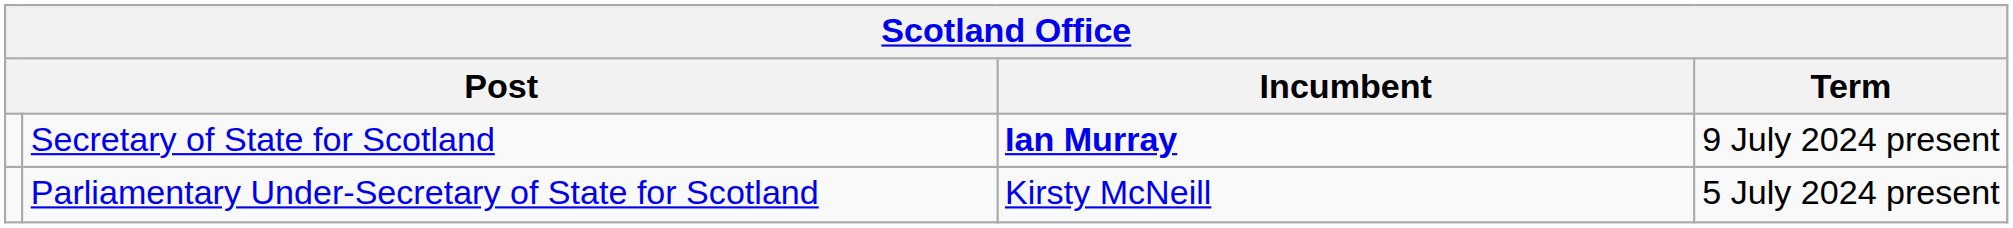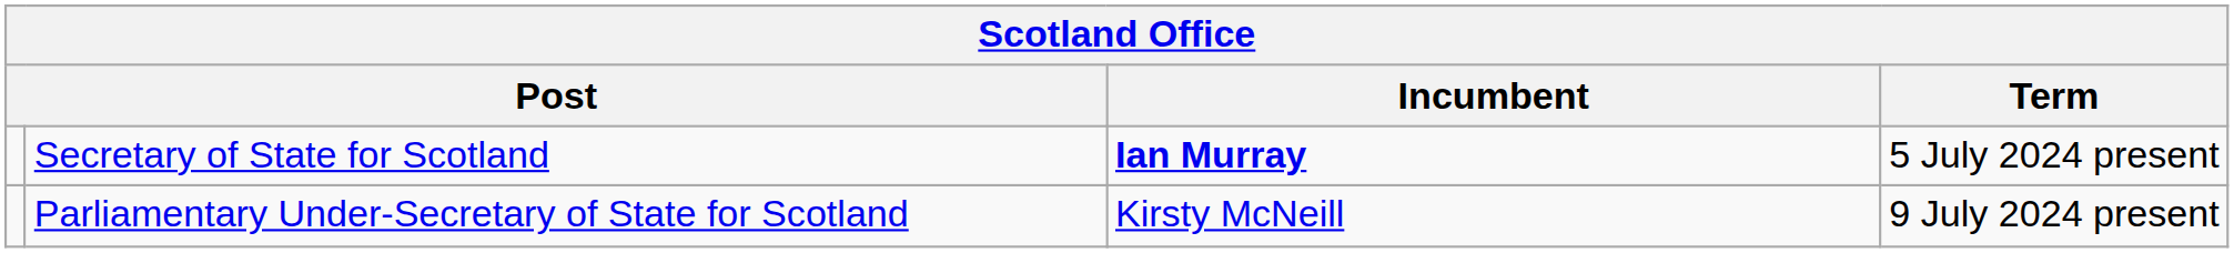Secretary of State for Scotland | Term: 9 July 2024 present -> 5 July 2024 present
Parliamentary Under-Secretary of State for Scotland | Term: 5 July 2024 present -> 9 July 2024 present
